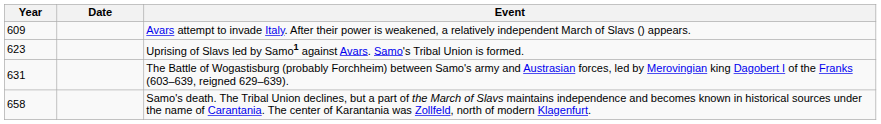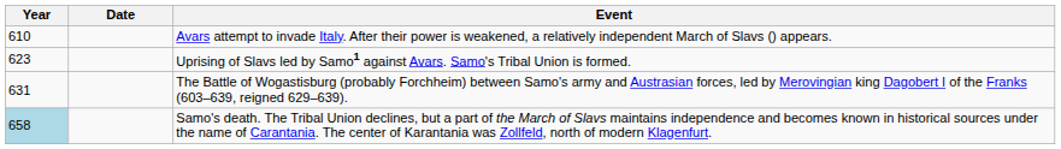row 2 | Year: 609 -> 610
row 5 | Year: no background -> lightblue background
